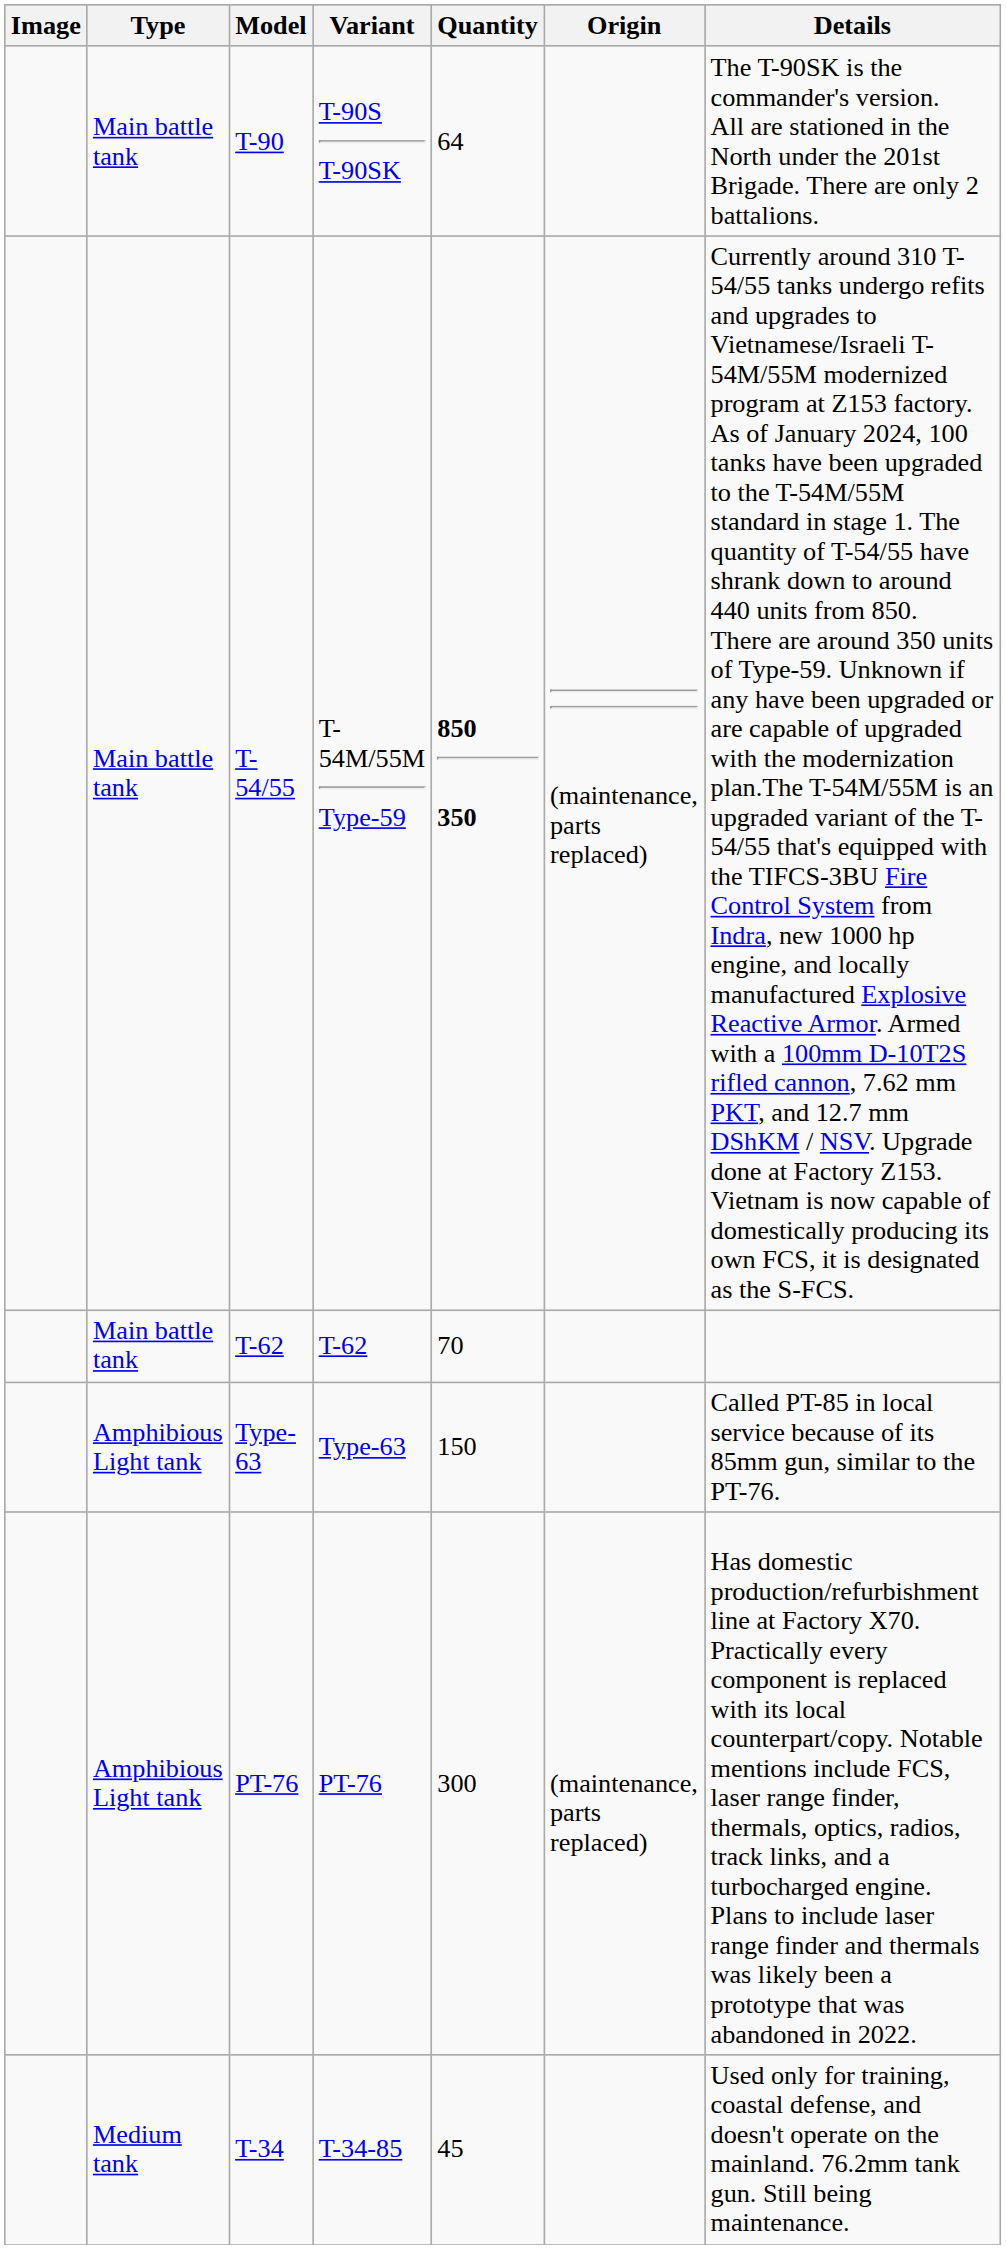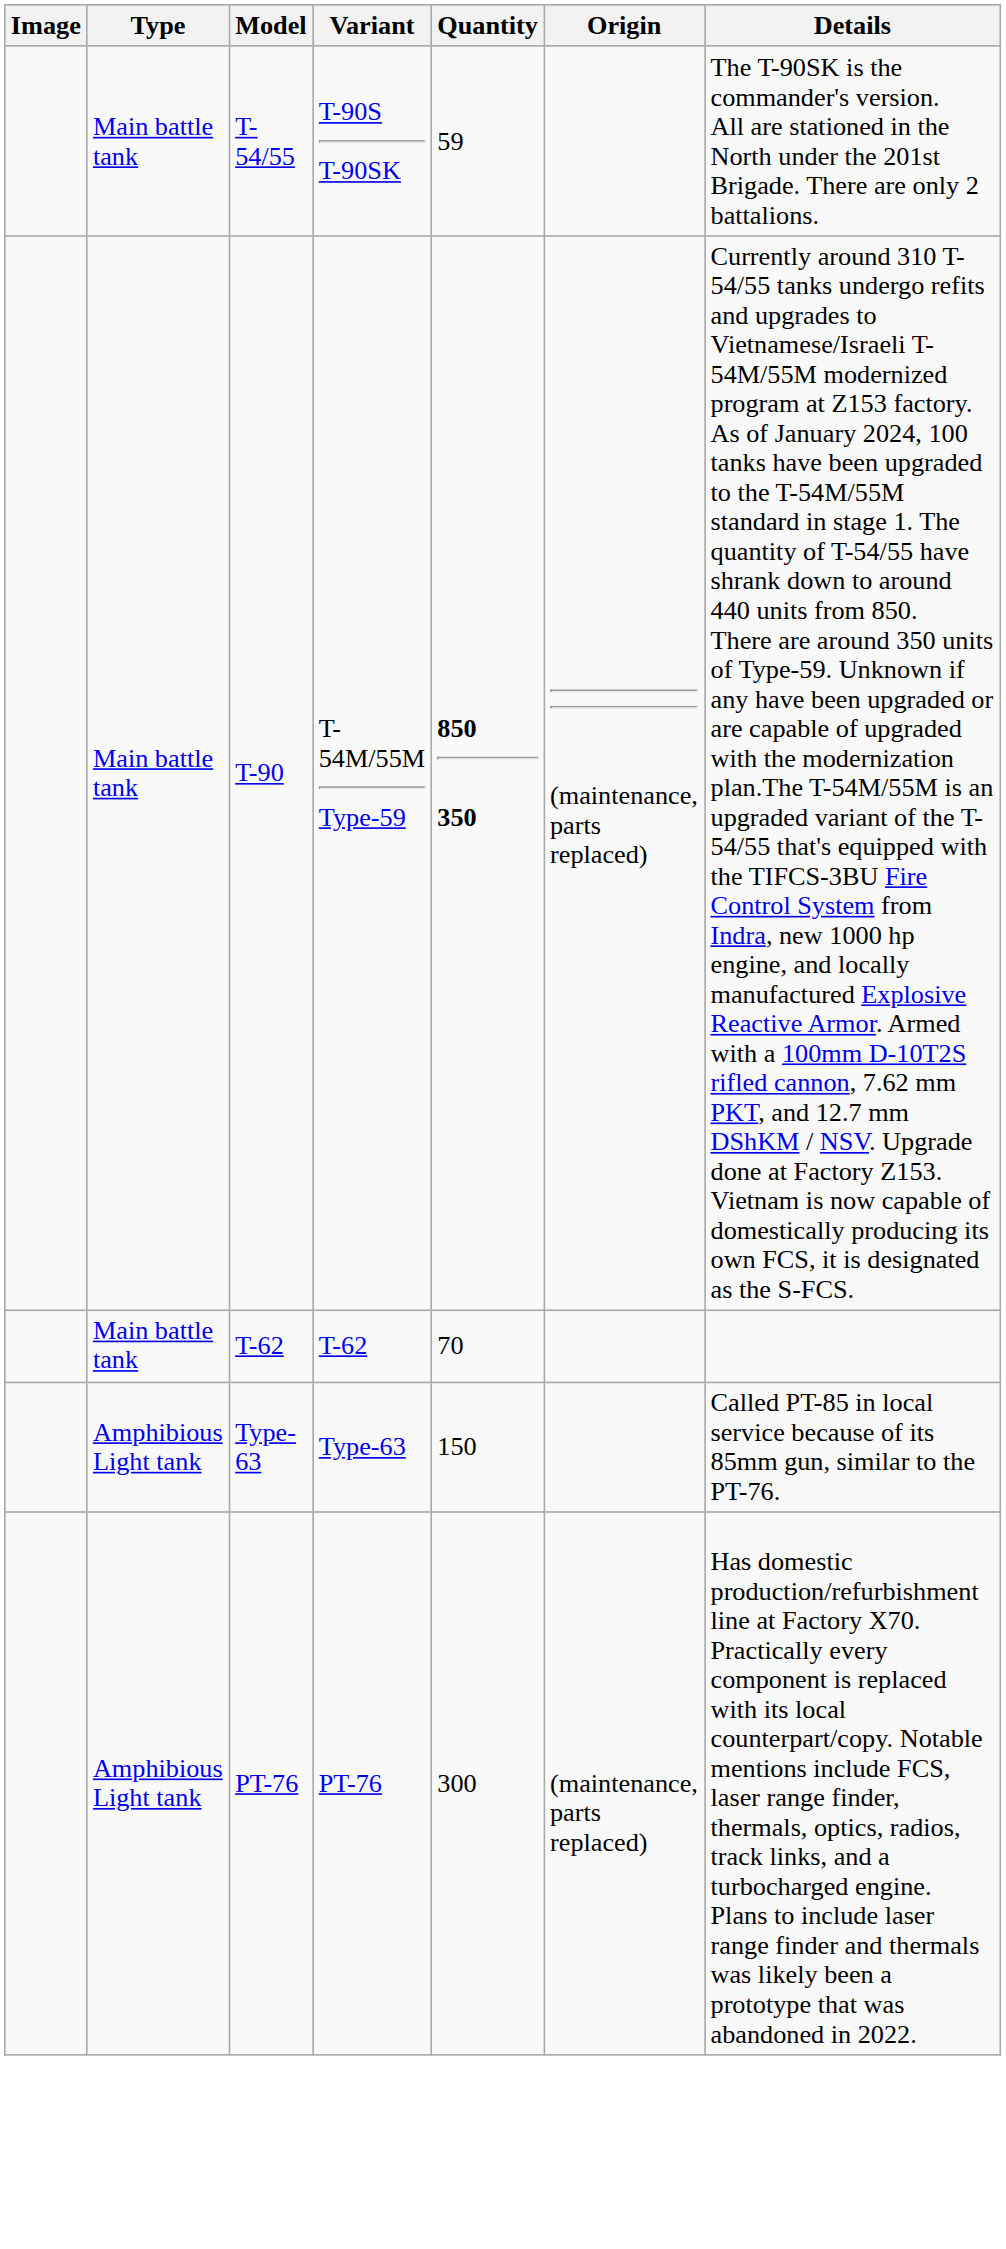T-90S T-90SK | Model: T-90 -> T-54/55
T-90S T-90SK | Quantity: 64 -> 59
T-54M/55M Type-59 | Model: T-54/55 -> T-90
- row: Medium tank | T-34 | T-34-85 | 45 | Used only for training, coastal defense, and doesn't operate on the mainland. 76.2mm tank gun. Still being maintenance.
